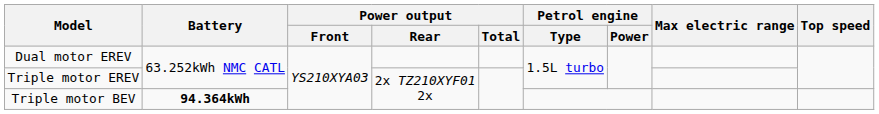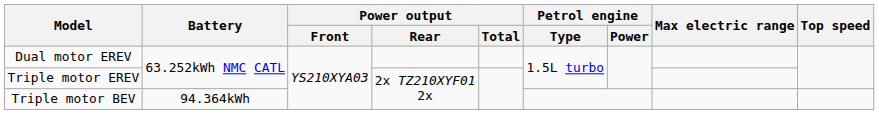Triple motor BEV | Battery: bold -> normal
